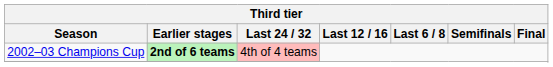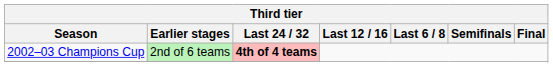2002–03 Champions Cup | Earlier stages: bold -> normal
2002–03 Champions Cup | Last 24 / 32: normal -> bold
